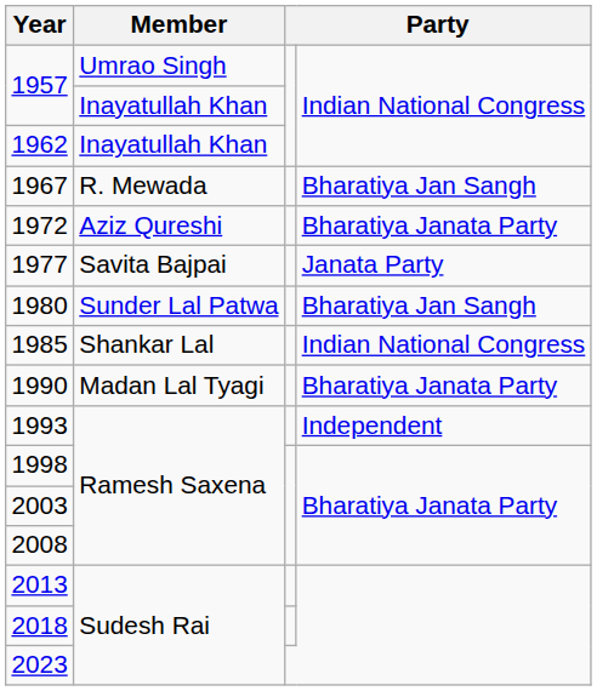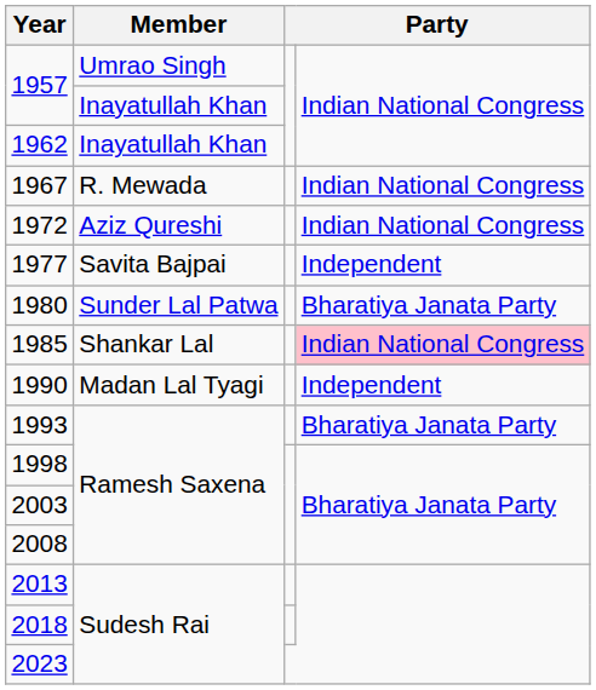1967 | column 4: Bharatiya Jan Sangh -> Indian National Congress
1972 | column 4: Bharatiya Janata Party -> Indian National Congress
1977 | column 4: Janata Party -> Independent
1980 | column 4: Bharatiya Jan Sangh -> Bharatiya Janata Party
1985 | column 4: no background -> pink background
1990 | column 4: Bharatiya Janata Party -> Independent
1993 | column 4: Independent -> Bharatiya Janata Party
